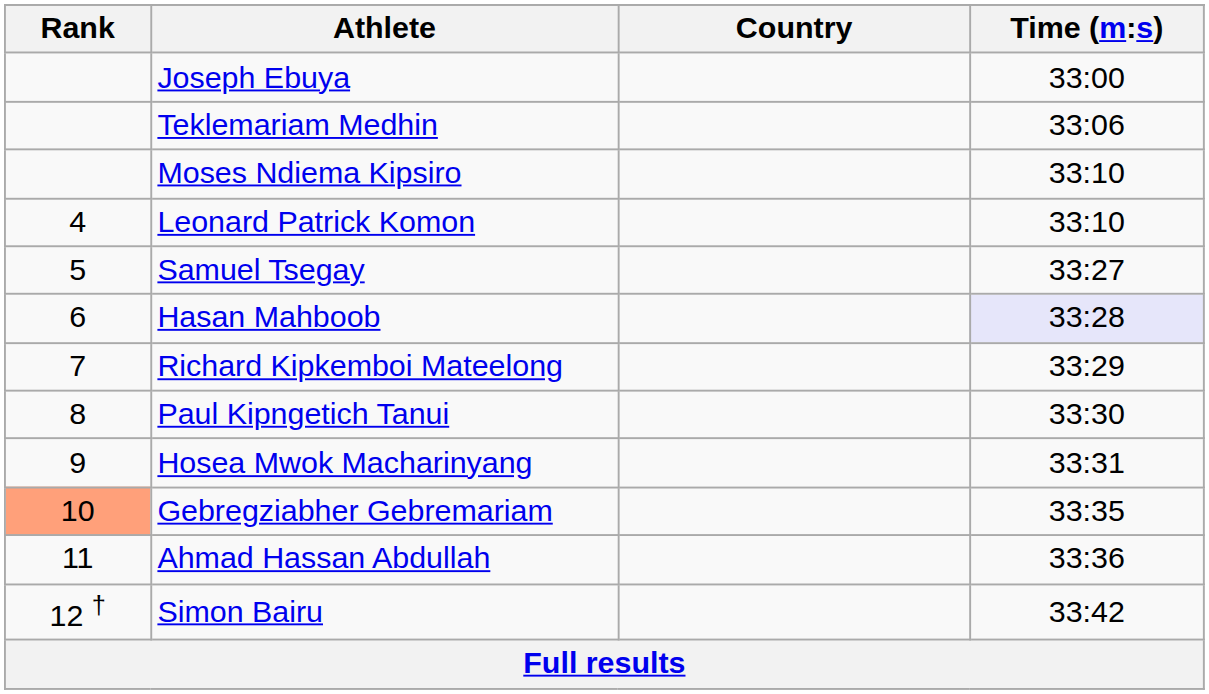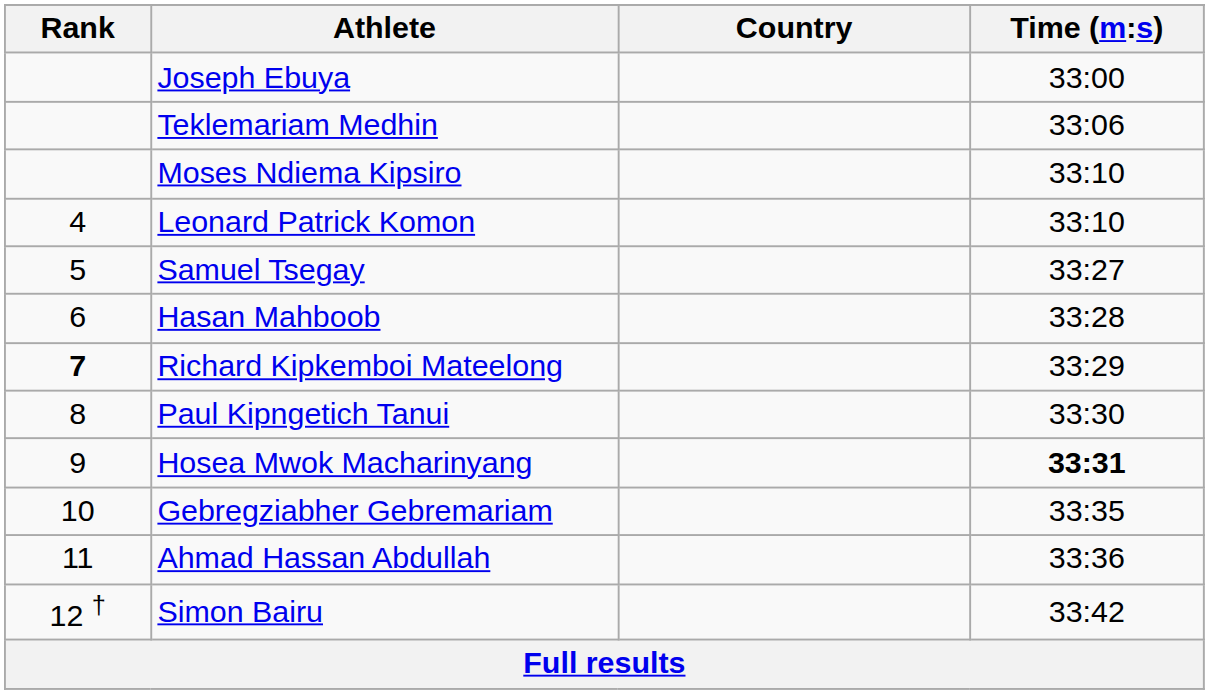Hasan Mahboob | Time (m:s): lavender background -> no background
Richard Kipkemboi Mateelong | Rank: normal -> bold
Hosea Mwok Macharinyang | Time (m:s): normal -> bold
Gebregziabher Gebremariam | Rank: lightsalmon background -> no background
